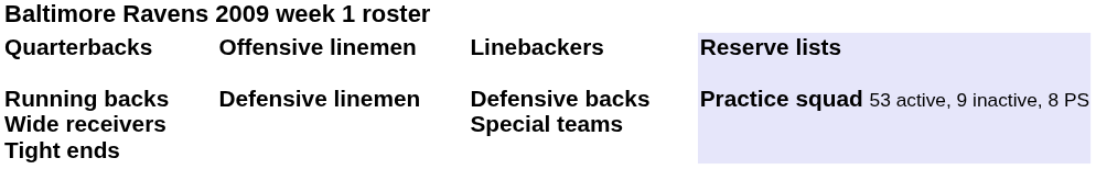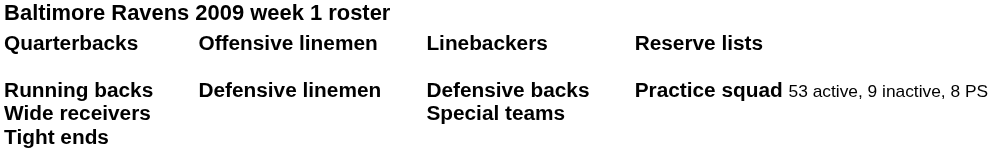Quarterbacks Running backs Wide receivers Tight ends | column 4: lavender background -> no background
